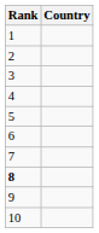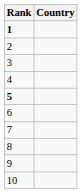1 | Rank: normal -> bold
5 | Rank: normal -> bold
8 | Rank: bold -> normal
